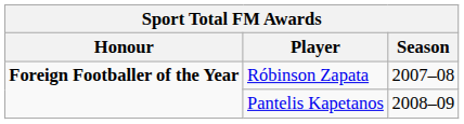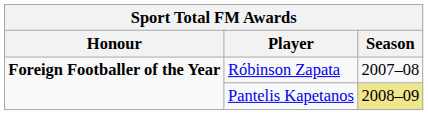Pantelis Kapetanos | Season: no background -> khaki background
